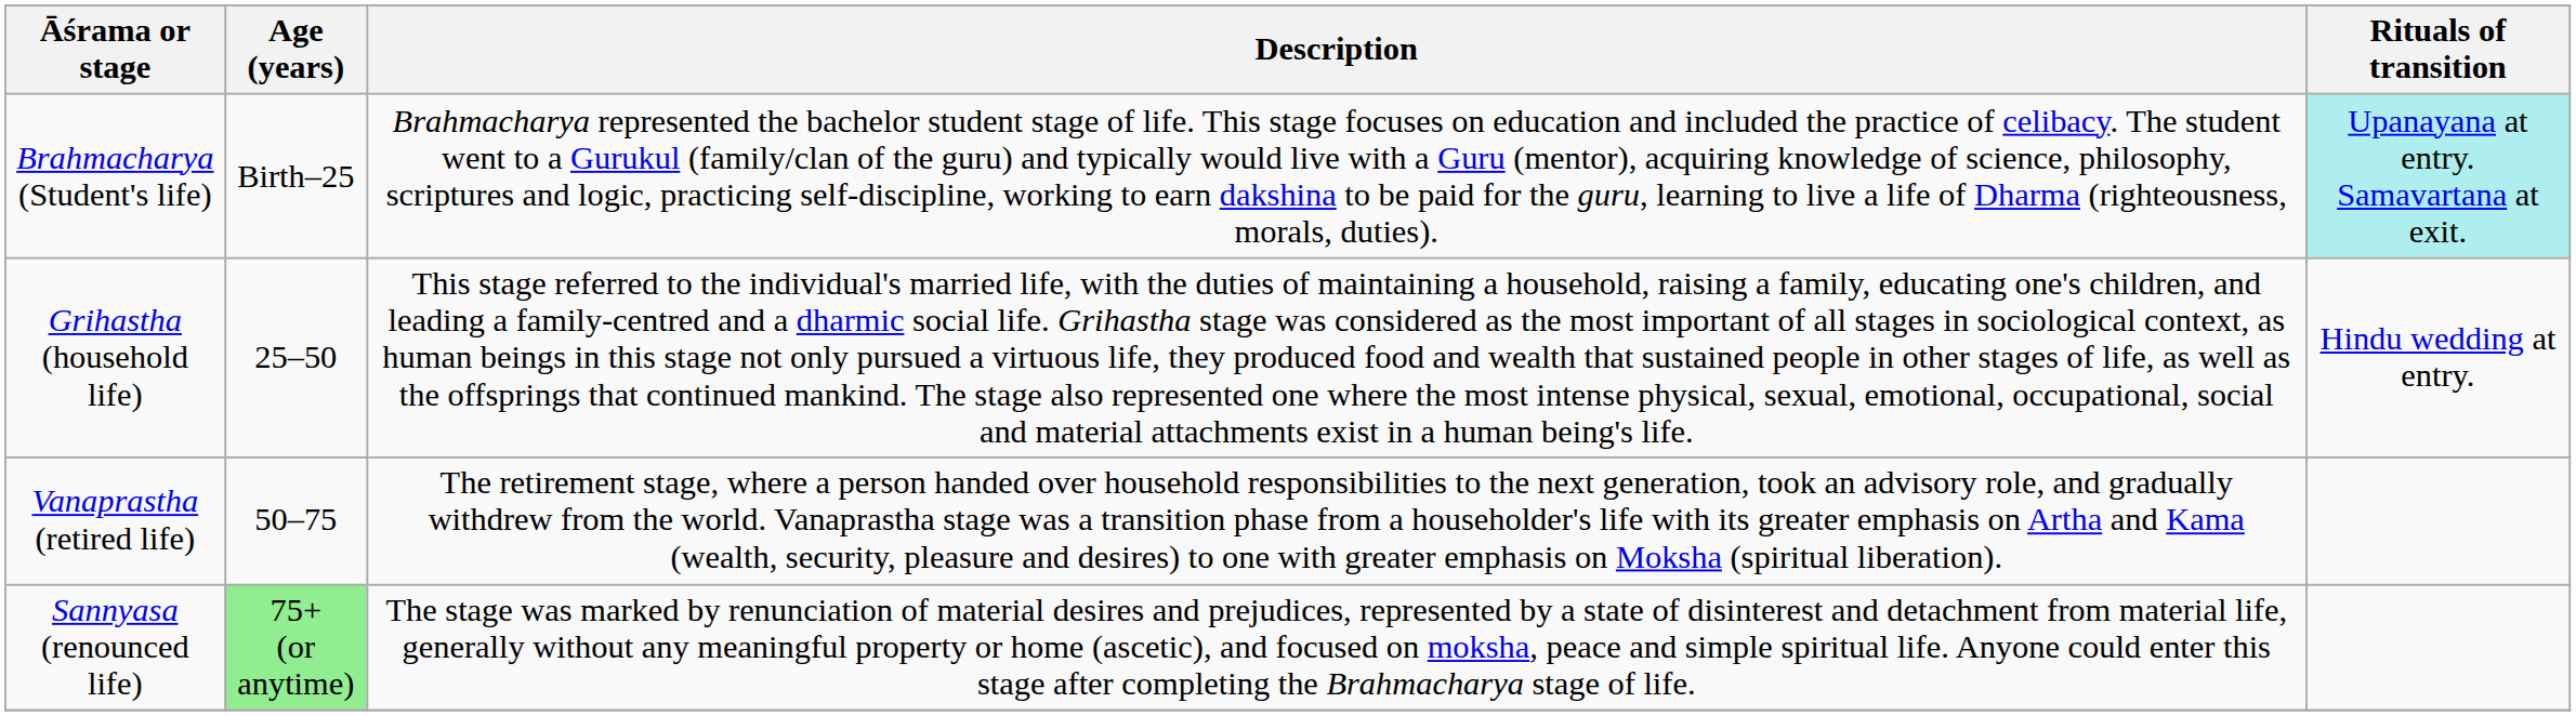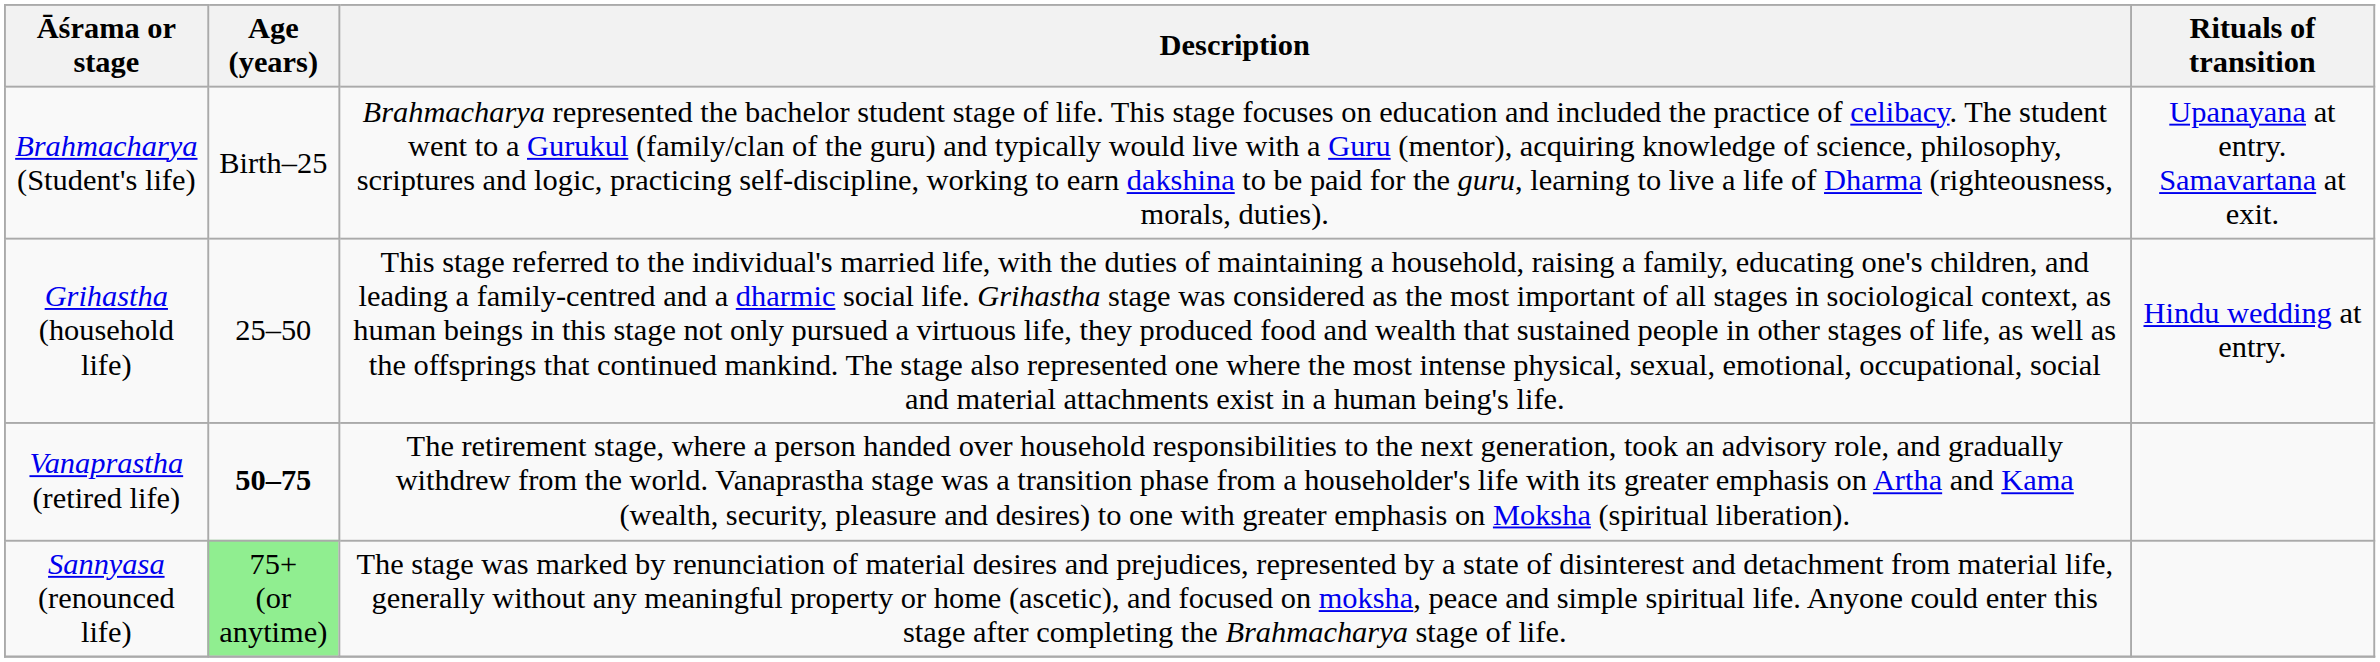Brahmacharya (Student's life) | Rituals of transition: paleturquoise background -> no background
Vanaprastha (retired life) | Age (years): normal -> bold
